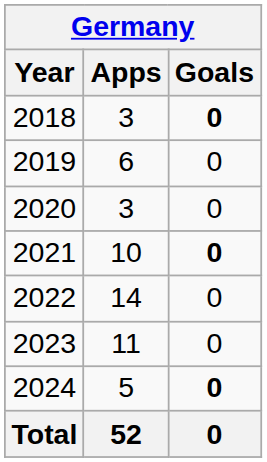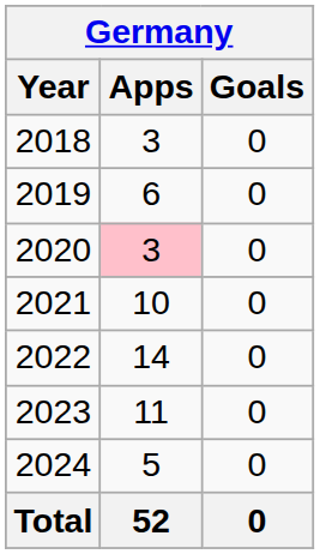2018 | Goals: bold -> normal
2020 | Apps: no background -> pink background
2021 | Goals: bold -> normal
2024 | Goals: bold -> normal
